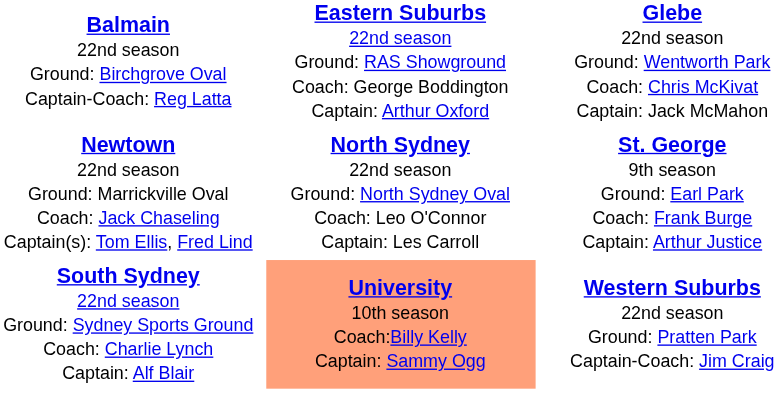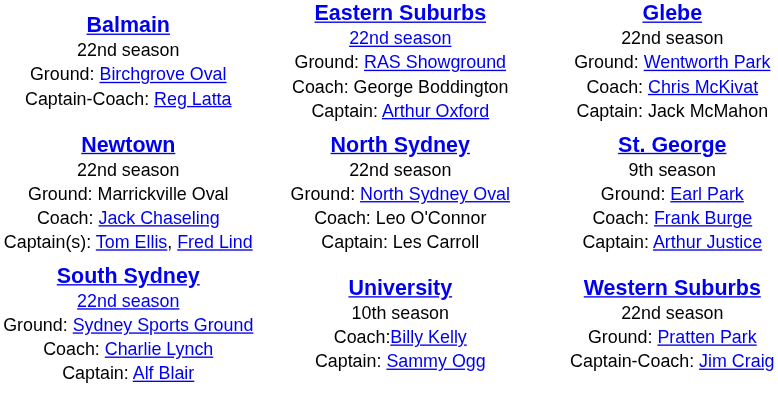row 3 | column 2: lightsalmon background -> no background
